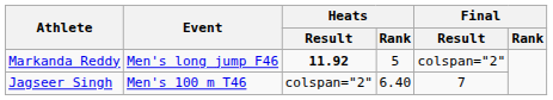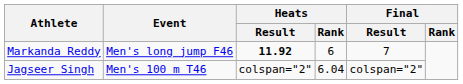Markanda Reddy | Heats / Rank: 5 -> 6
Markanda Reddy | Final / Result: colspan="2" -> 7
Jagseer Singh | Heats / Rank: 6.40 -> 6.04
Jagseer Singh | Final / Result: 7 -> colspan="2"
